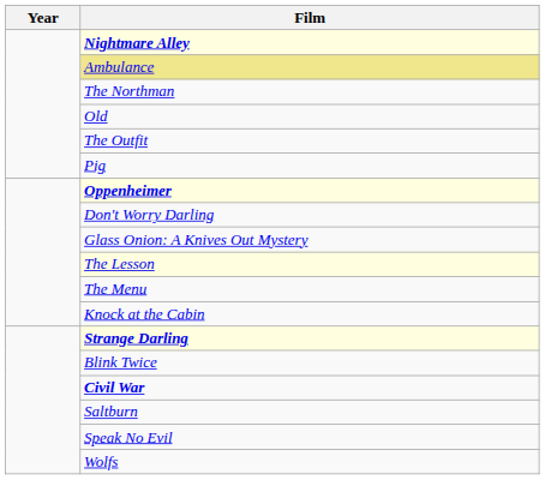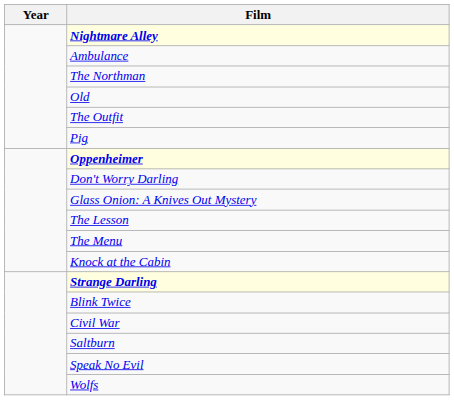Ambulance | Film: khaki background -> no background
The Lesson | Film: lightyellow background -> no background
Civil War | Film: bold -> normal
